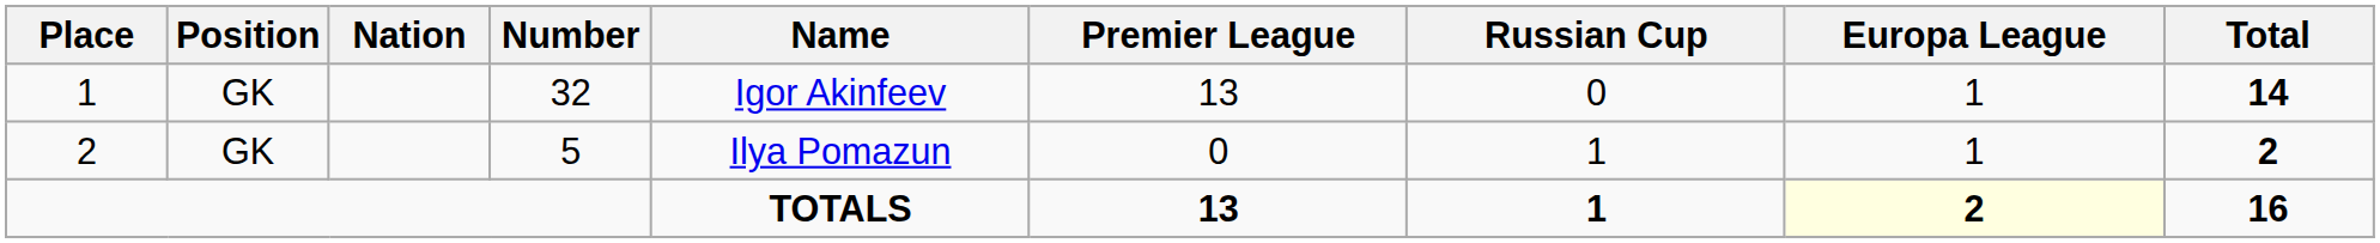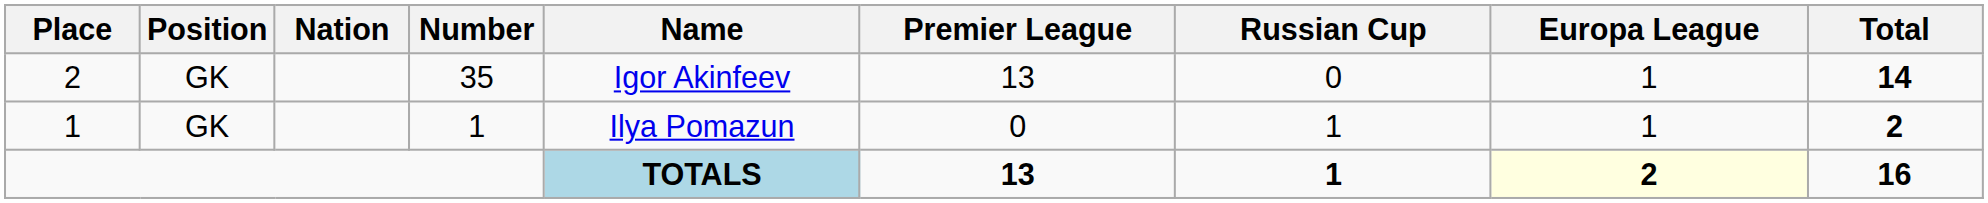row 2 | Place: 1 -> 2
row 2 | Number: 32 -> 35
row 3 | Place: 2 -> 1
row 3 | Number: 5 -> 1
row 4 | Name: no background -> lightblue background
